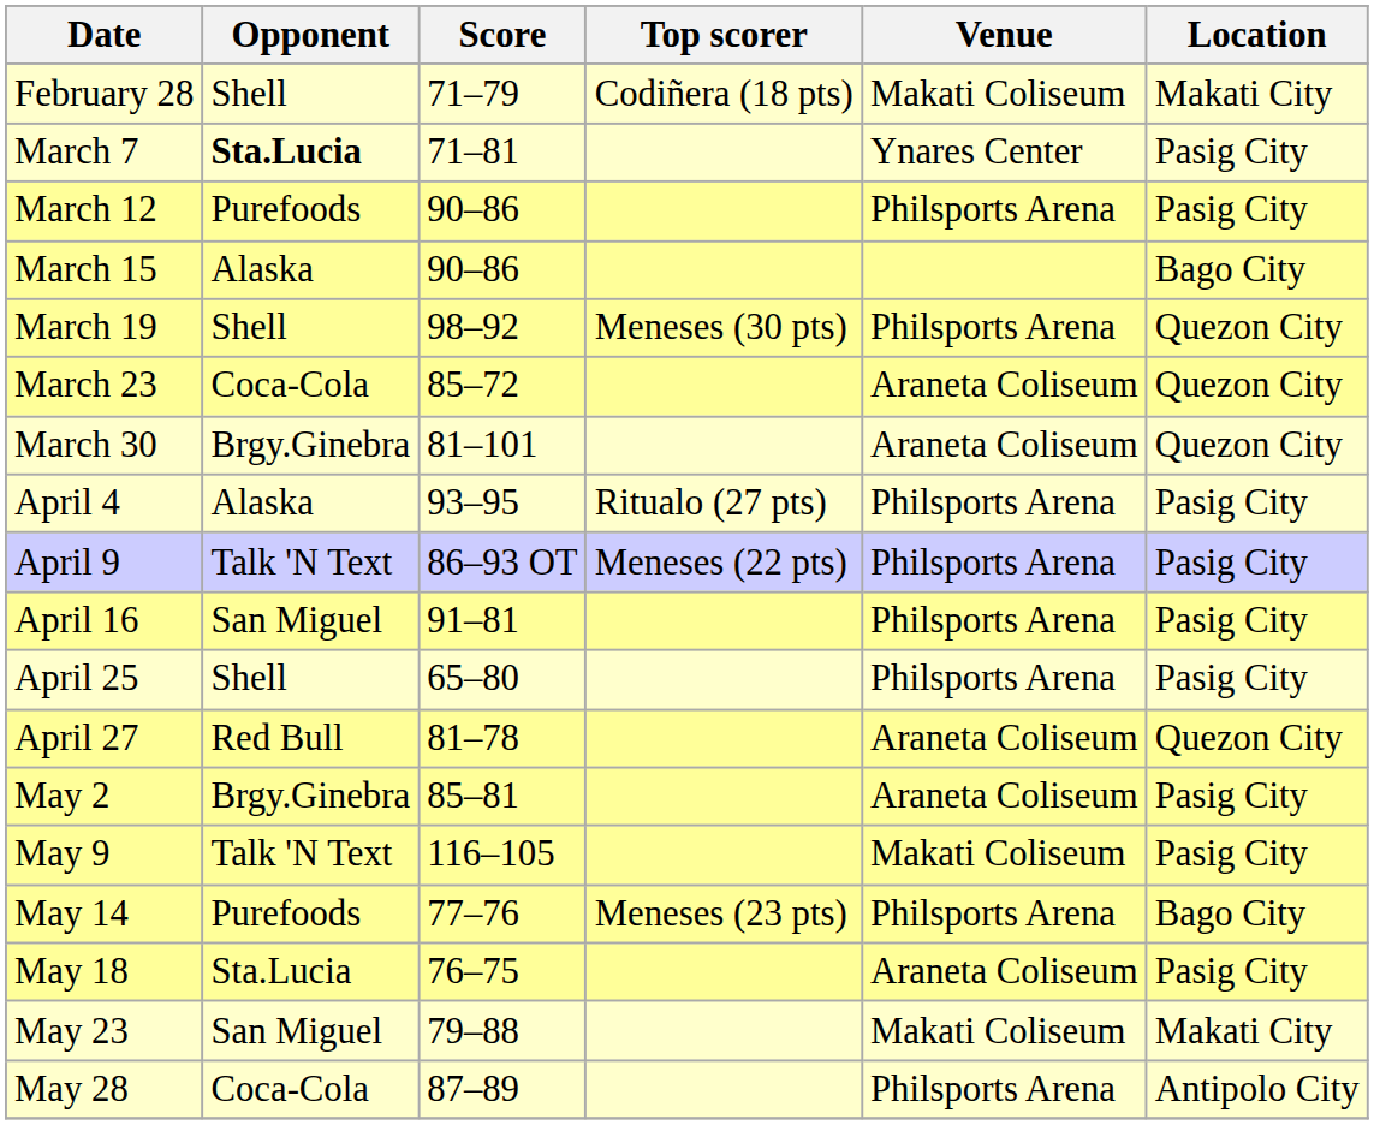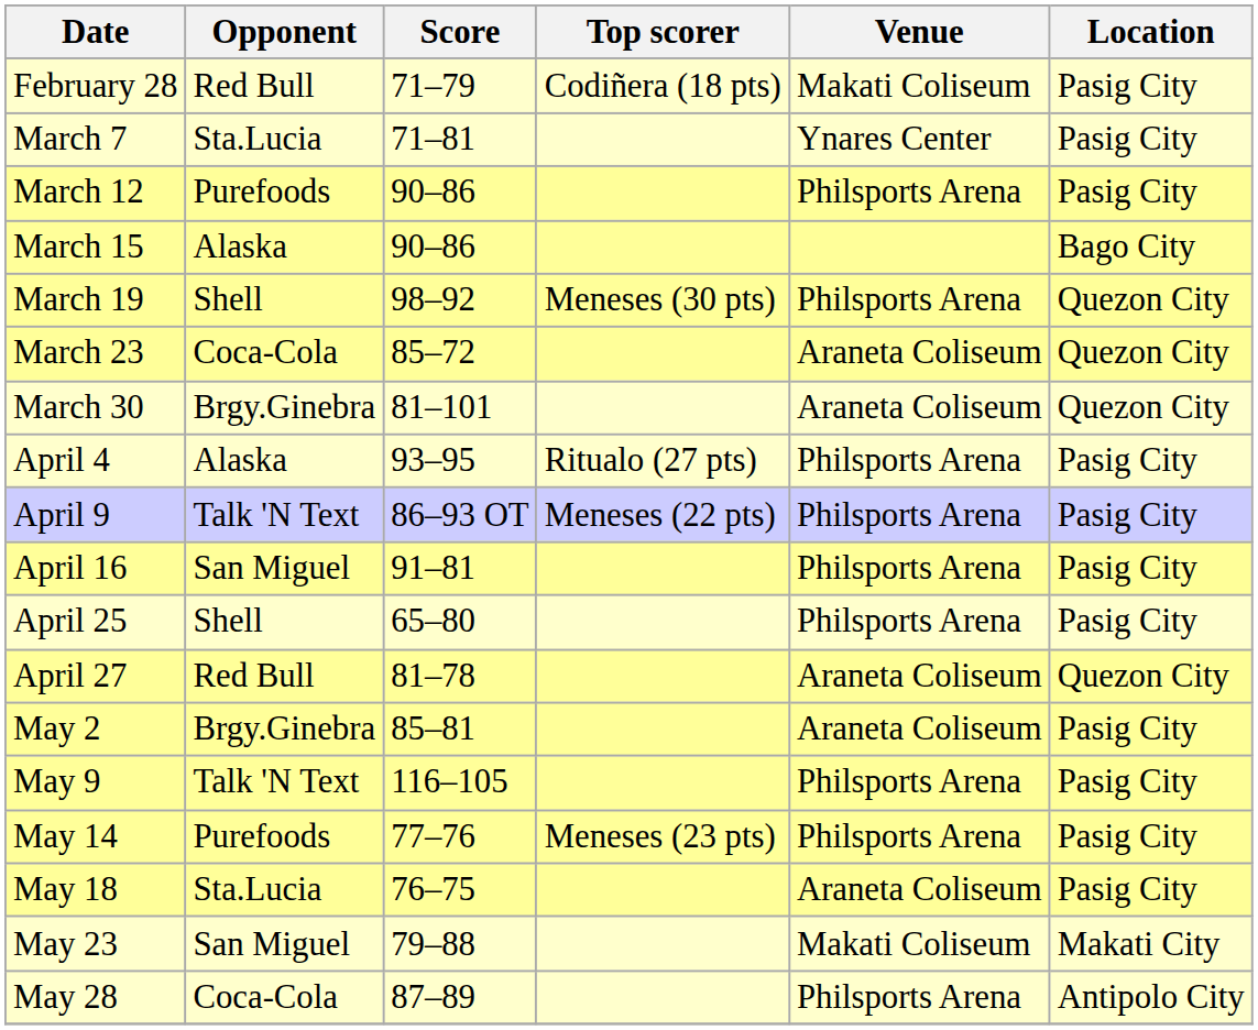February 28 | Opponent: Shell -> Red Bull
February 28 | Location: Makati City -> Pasig City
March 7 | Opponent: bold -> normal
May 9 | Venue: Makati Coliseum -> Philsports Arena
May 14 | Location: Bago City -> Pasig City
